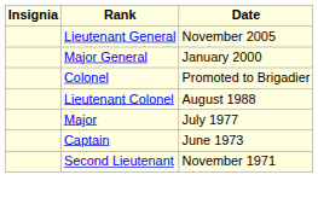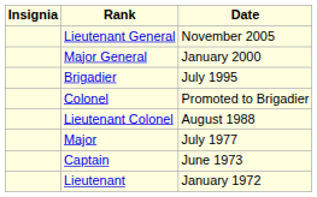+ row: Brigadier | July 1995
+ row: Lieutenant | January 1972
- row: Second Lieutenant | November 1971
